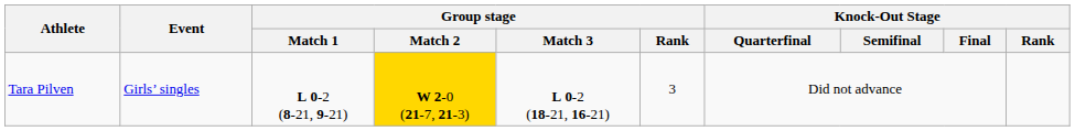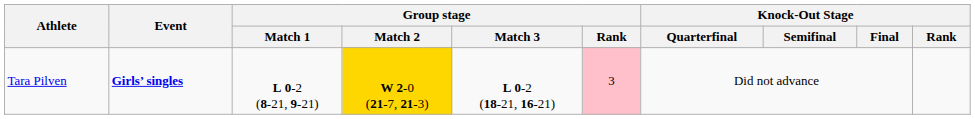Tara Pilven | Event: normal -> bold
Tara Pilven | Group stage / Rank: no background -> pink background
